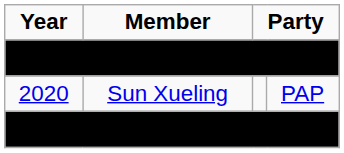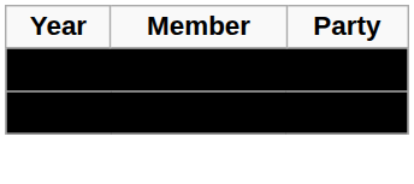- row: 2020 | Sun Xueling | PAP
